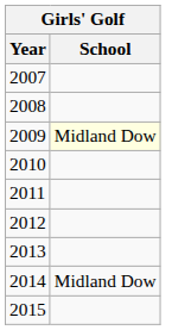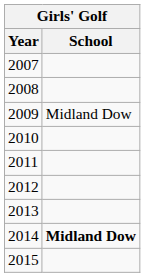2009 | School: lightyellow background -> no background
2014 | School: normal -> bold
